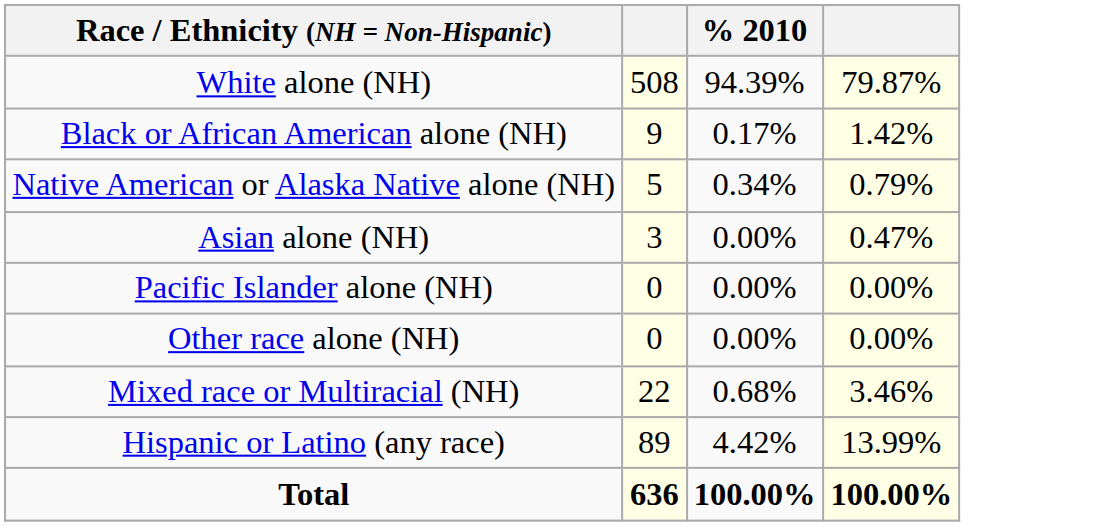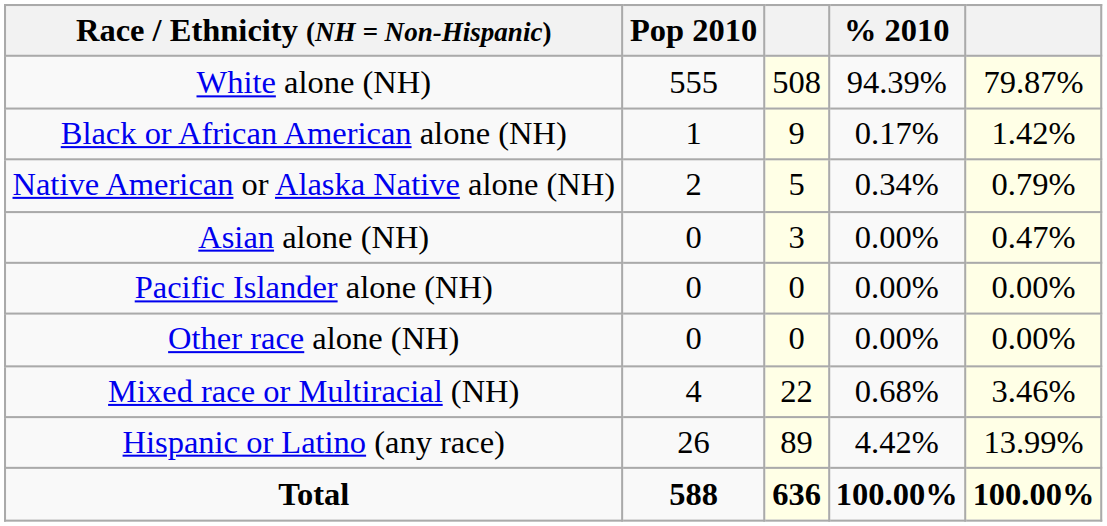+ column: Pop 2010 | 555 | 1 | 2 | 0 | 0 | 0 | 4 | 26 | 588
